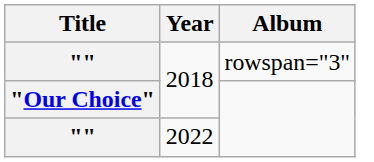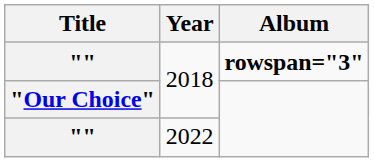rowspan="3" | Album: normal -> bold
